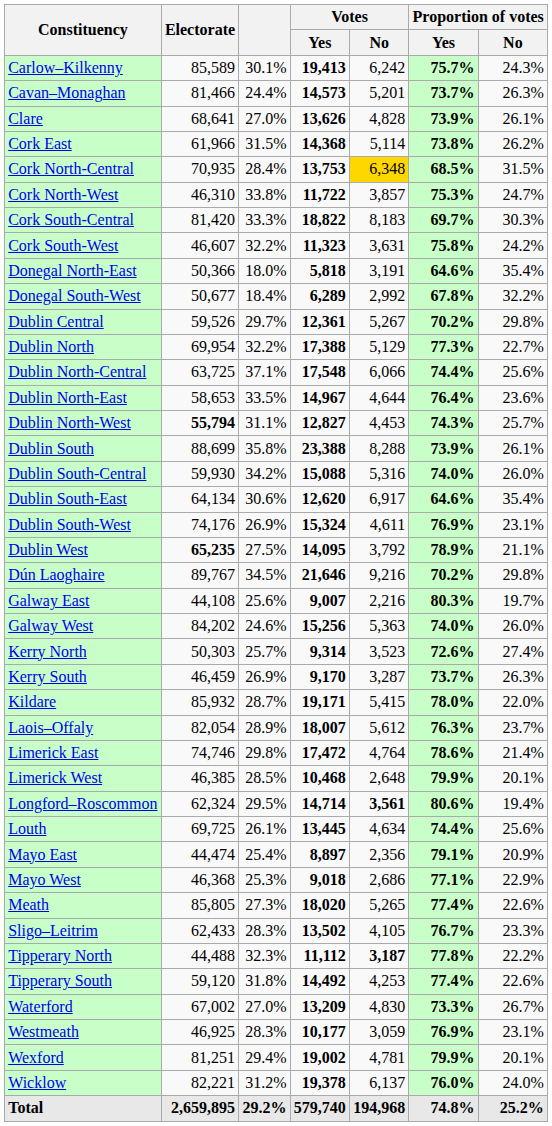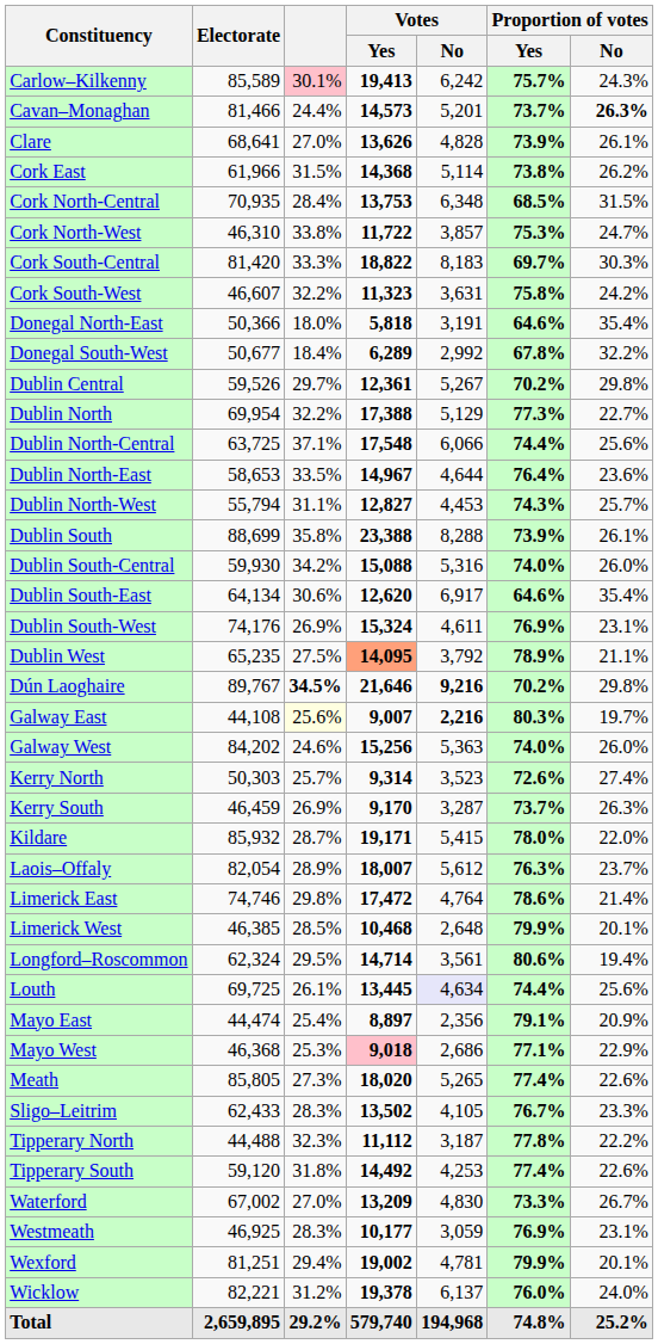Carlow–Kilkenny | column 3: no background -> pink background
Cavan–Monaghan | Proportion of votes / No: normal -> bold
Cork North-Central | Votes / No: gold background -> no background
Dublin North-West | Electorate: bold -> normal
Dublin West | Electorate: bold -> normal
Dublin West | Votes / Yes: no background -> lightsalmon background
Dún Laoghaire | column 3: normal -> bold
Dún Laoghaire | Votes / No: normal -> bold
Galway East | column 3: no background -> lightyellow background
Galway East | Votes / No: normal -> bold
Longford–Roscommon | Votes / No: bold -> normal
Louth | Votes / No: no background -> lavender background
Mayo West | Votes / Yes: no background -> pink background
Tipperary North | Votes / No: bold -> normal
